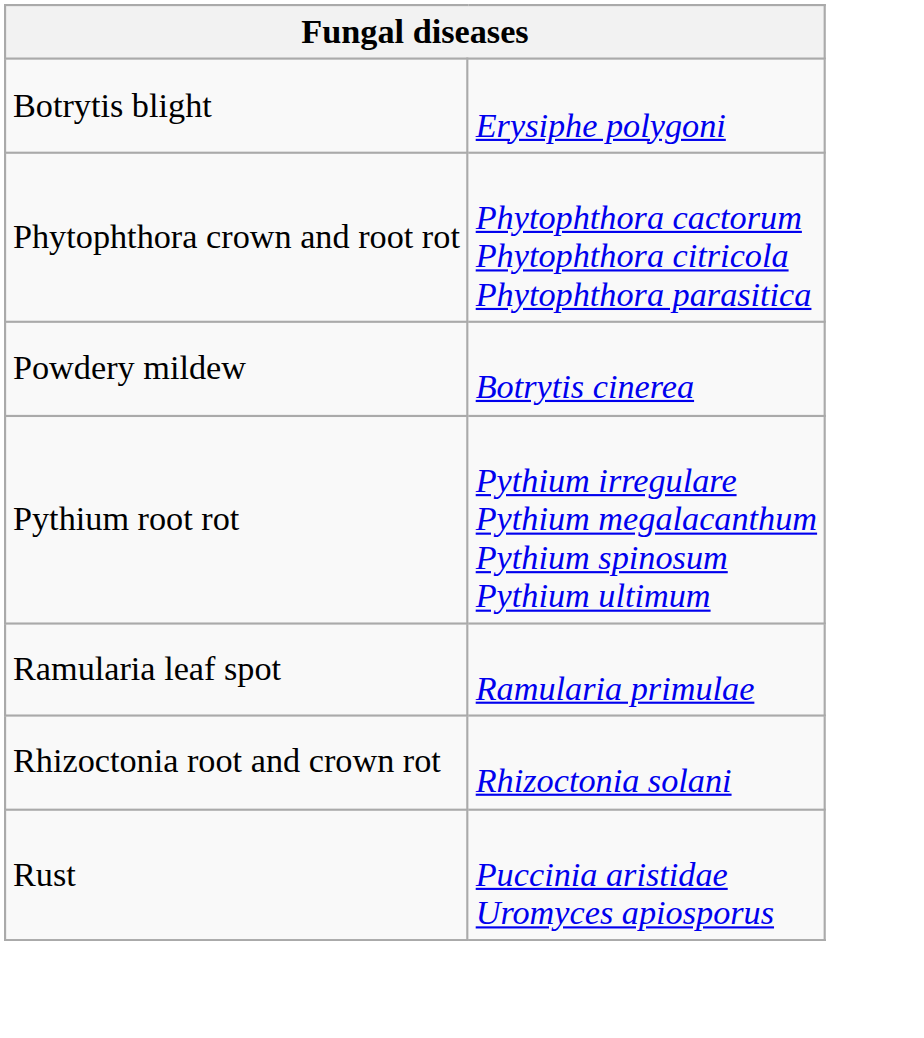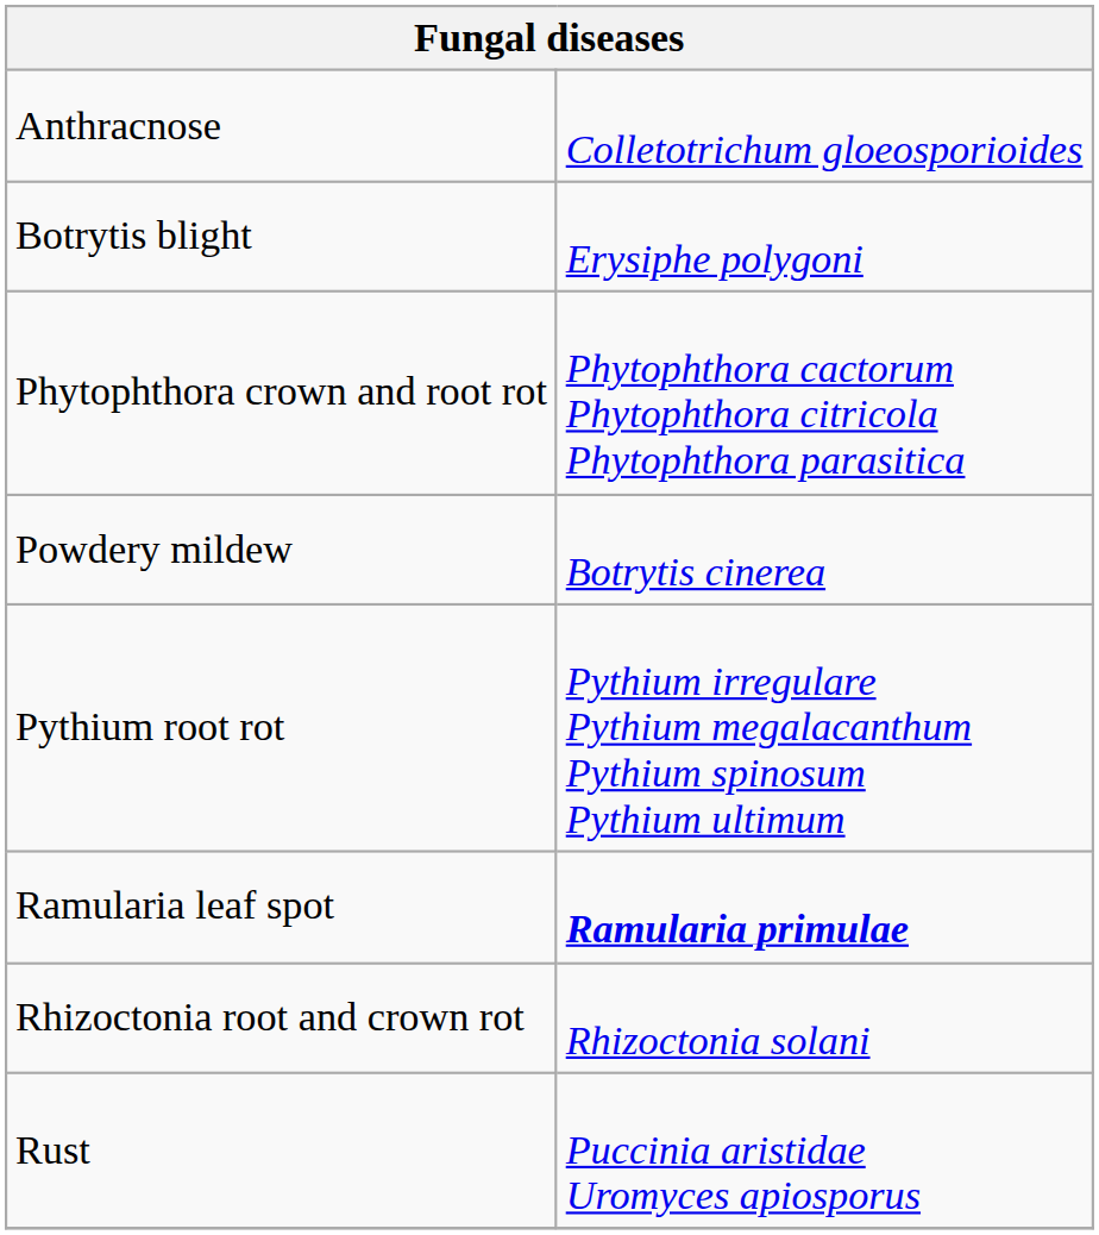+ row: Anthracnose | Colletotrichum gloeosporioides
Ramularia leaf spot | column 2: normal -> bold
